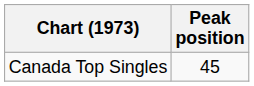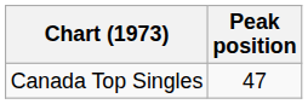Canada Top Singles | Peak position: 45 -> 47
